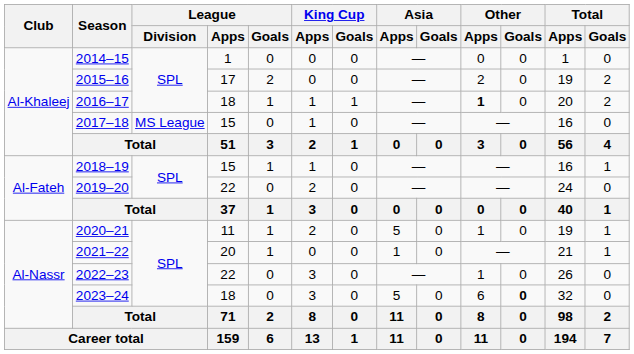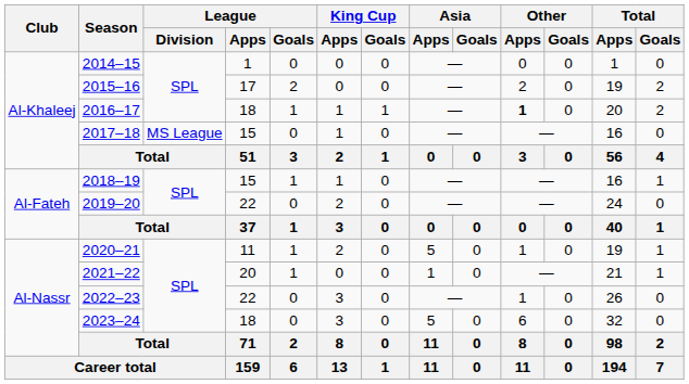2023–24 | Other / Goals: bold -> normal
